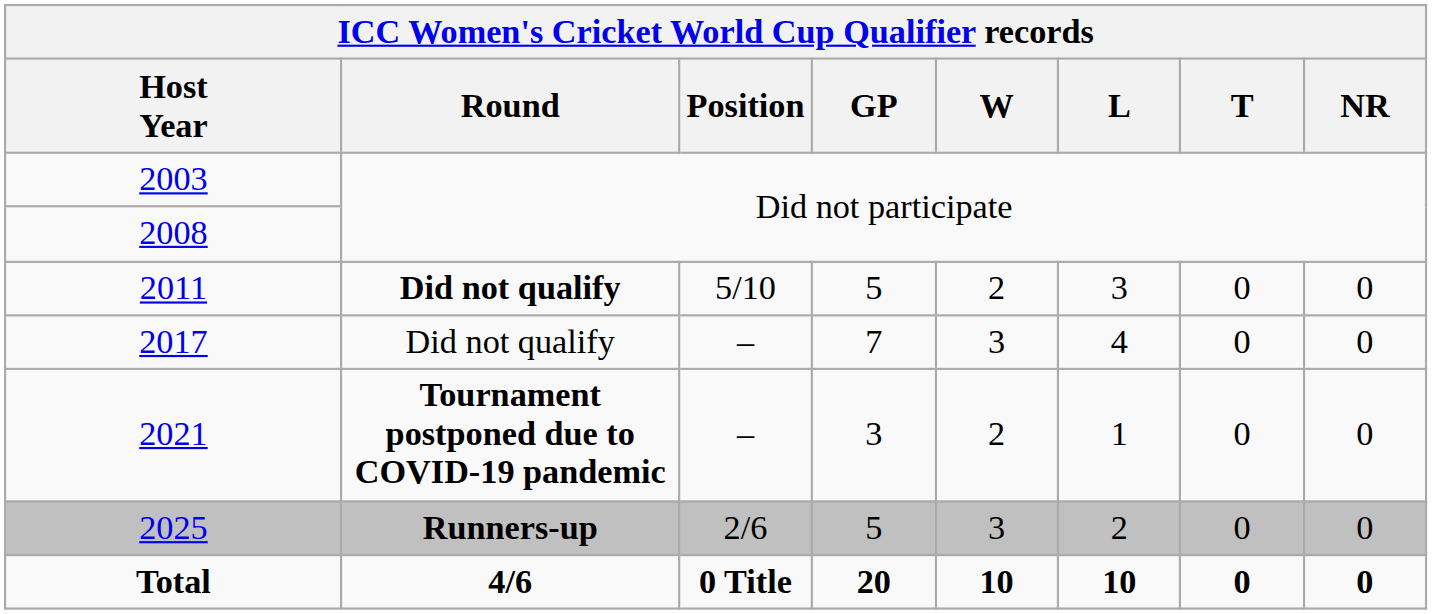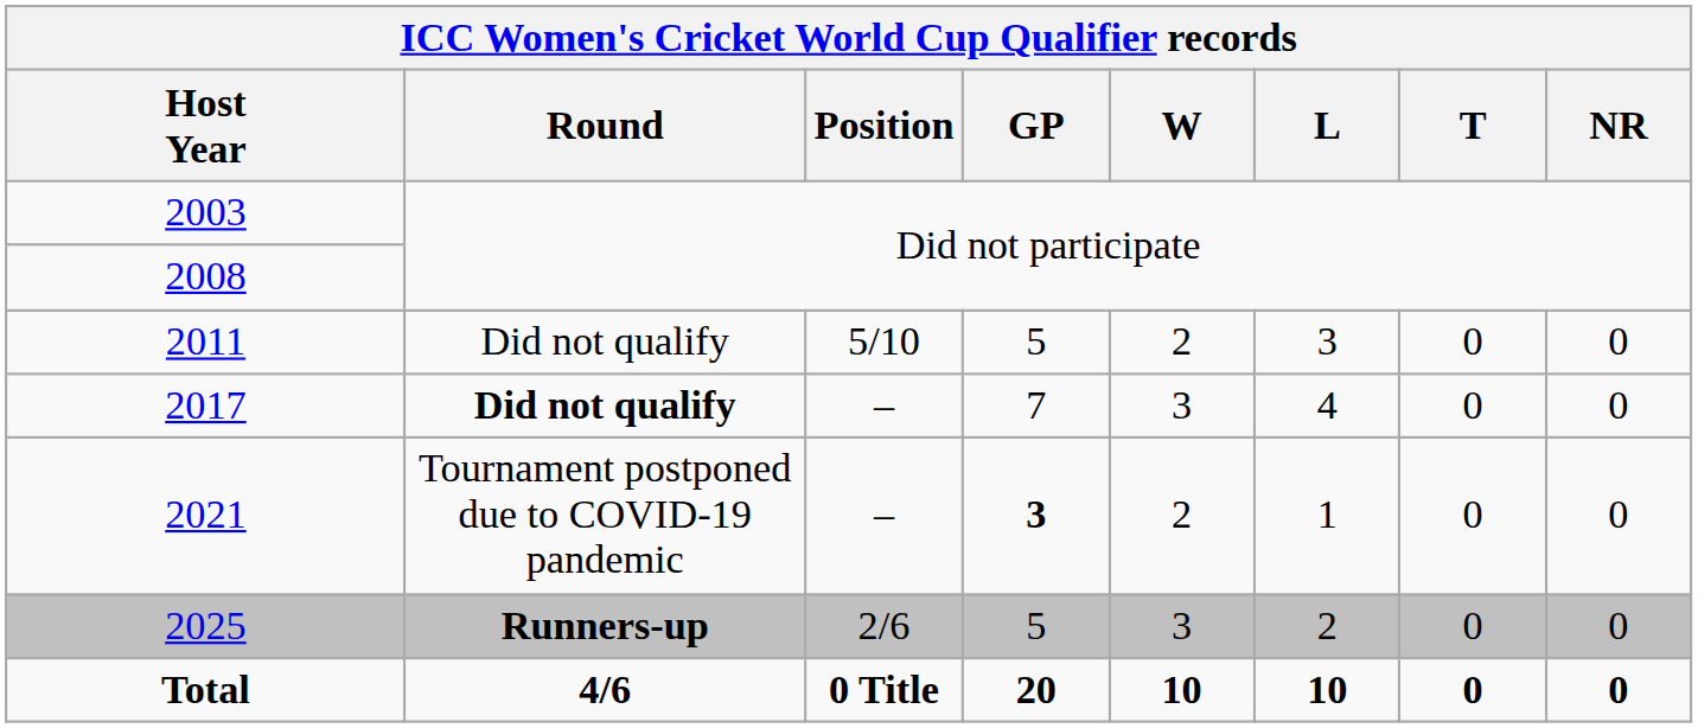2011 | Round: bold -> normal
2017 | Round: normal -> bold
2021 | Round: bold -> normal
2021 | GP: normal -> bold
